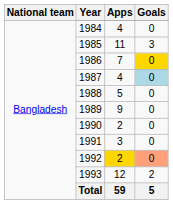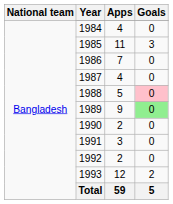1986 | Goals: gold background -> no background
1987 | Goals: lightblue background -> no background
1988 | Goals: no background -> pink background
1989 | Goals: no background -> lightgreen background
1992 | Apps: gold background -> no background
1992 | Goals: lightsalmon background -> no background
